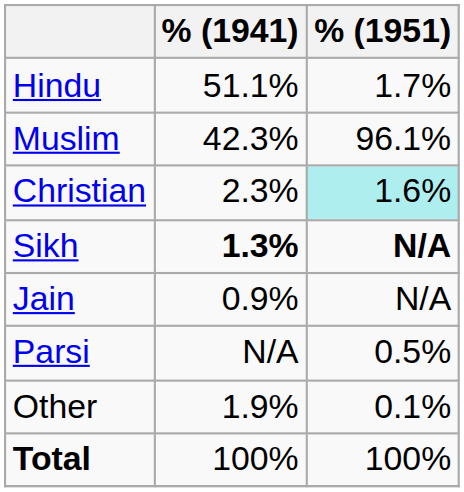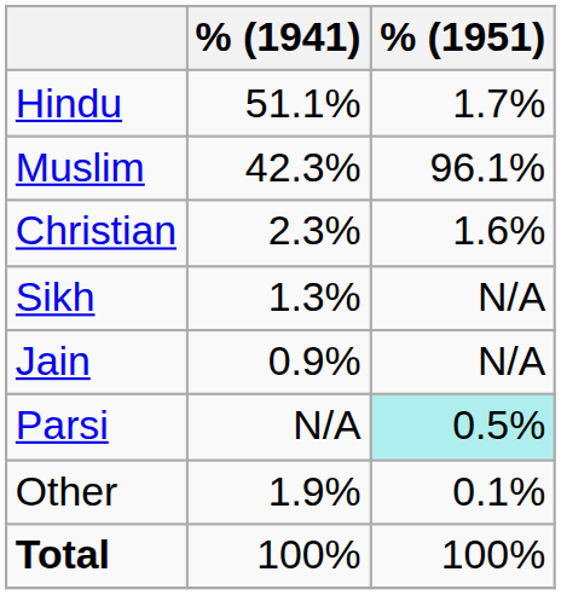Christian | % (1951): paleturquoise background -> no background
Sikh | % (1941): bold -> normal
Sikh | % (1951): bold -> normal
Parsi | % (1951): no background -> paleturquoise background
